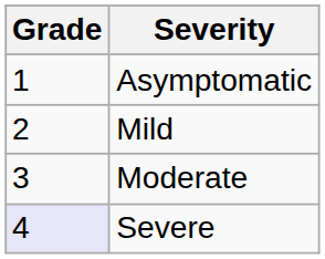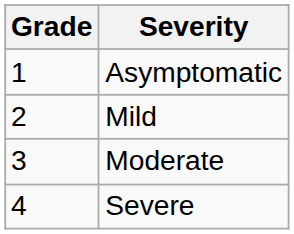Severe | Grade: lavender background -> no background
